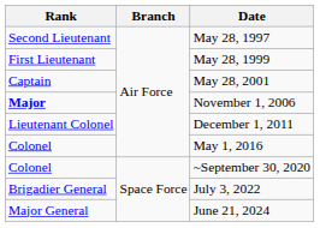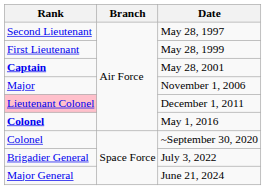May 28, 2001 | Rank: normal -> bold
November 1, 2006 | Rank: bold -> normal
December 1, 2011 | Rank: no background -> pink background
May 1, 2016 | Rank: normal -> bold
